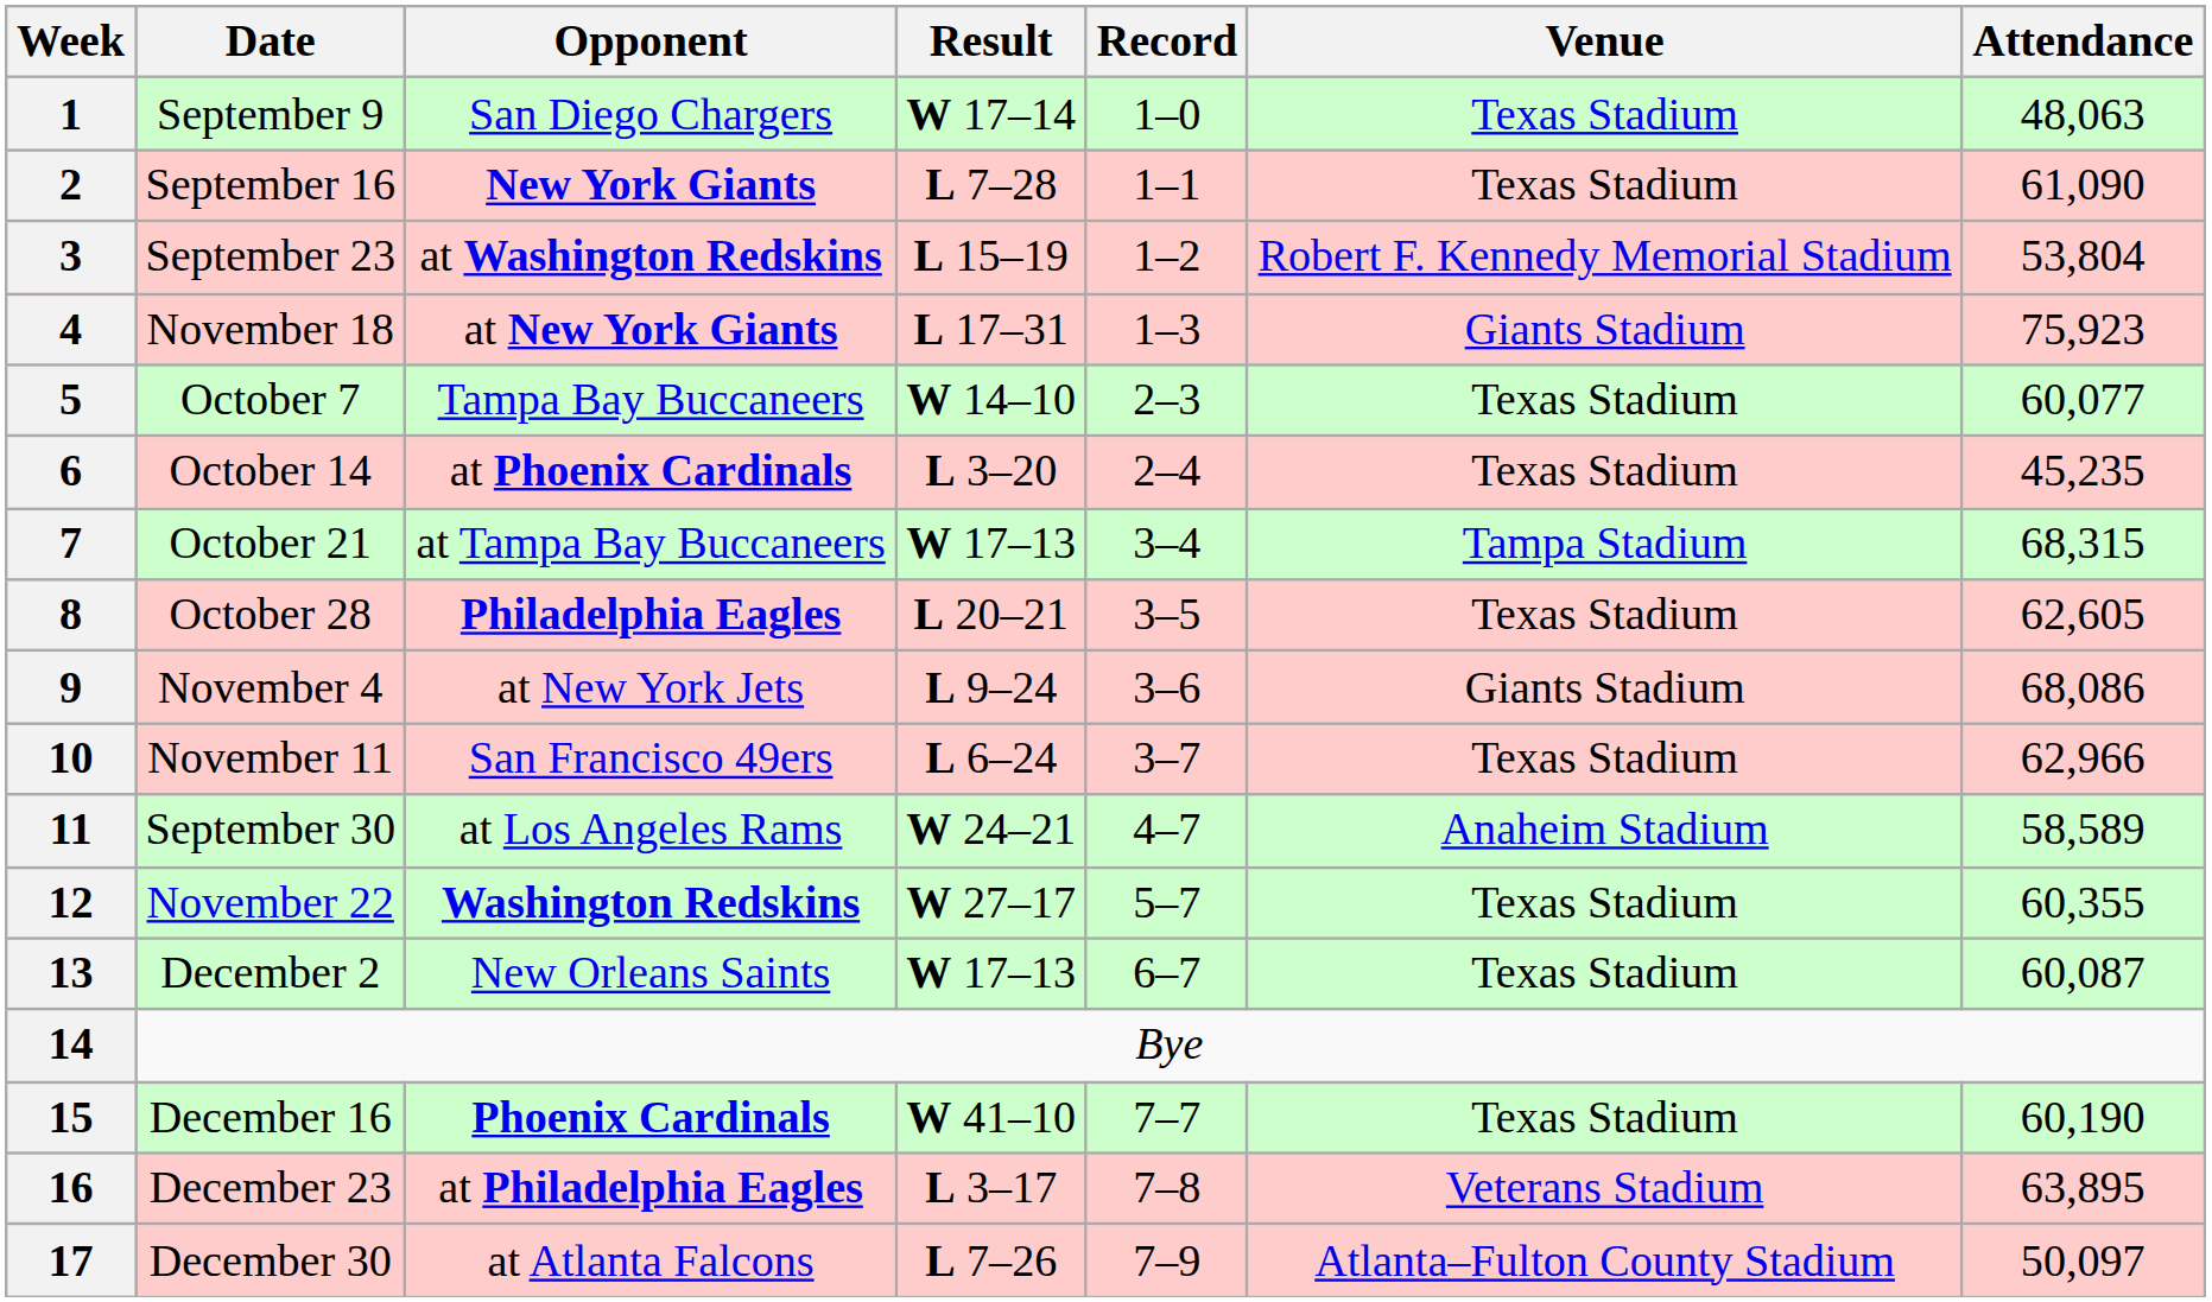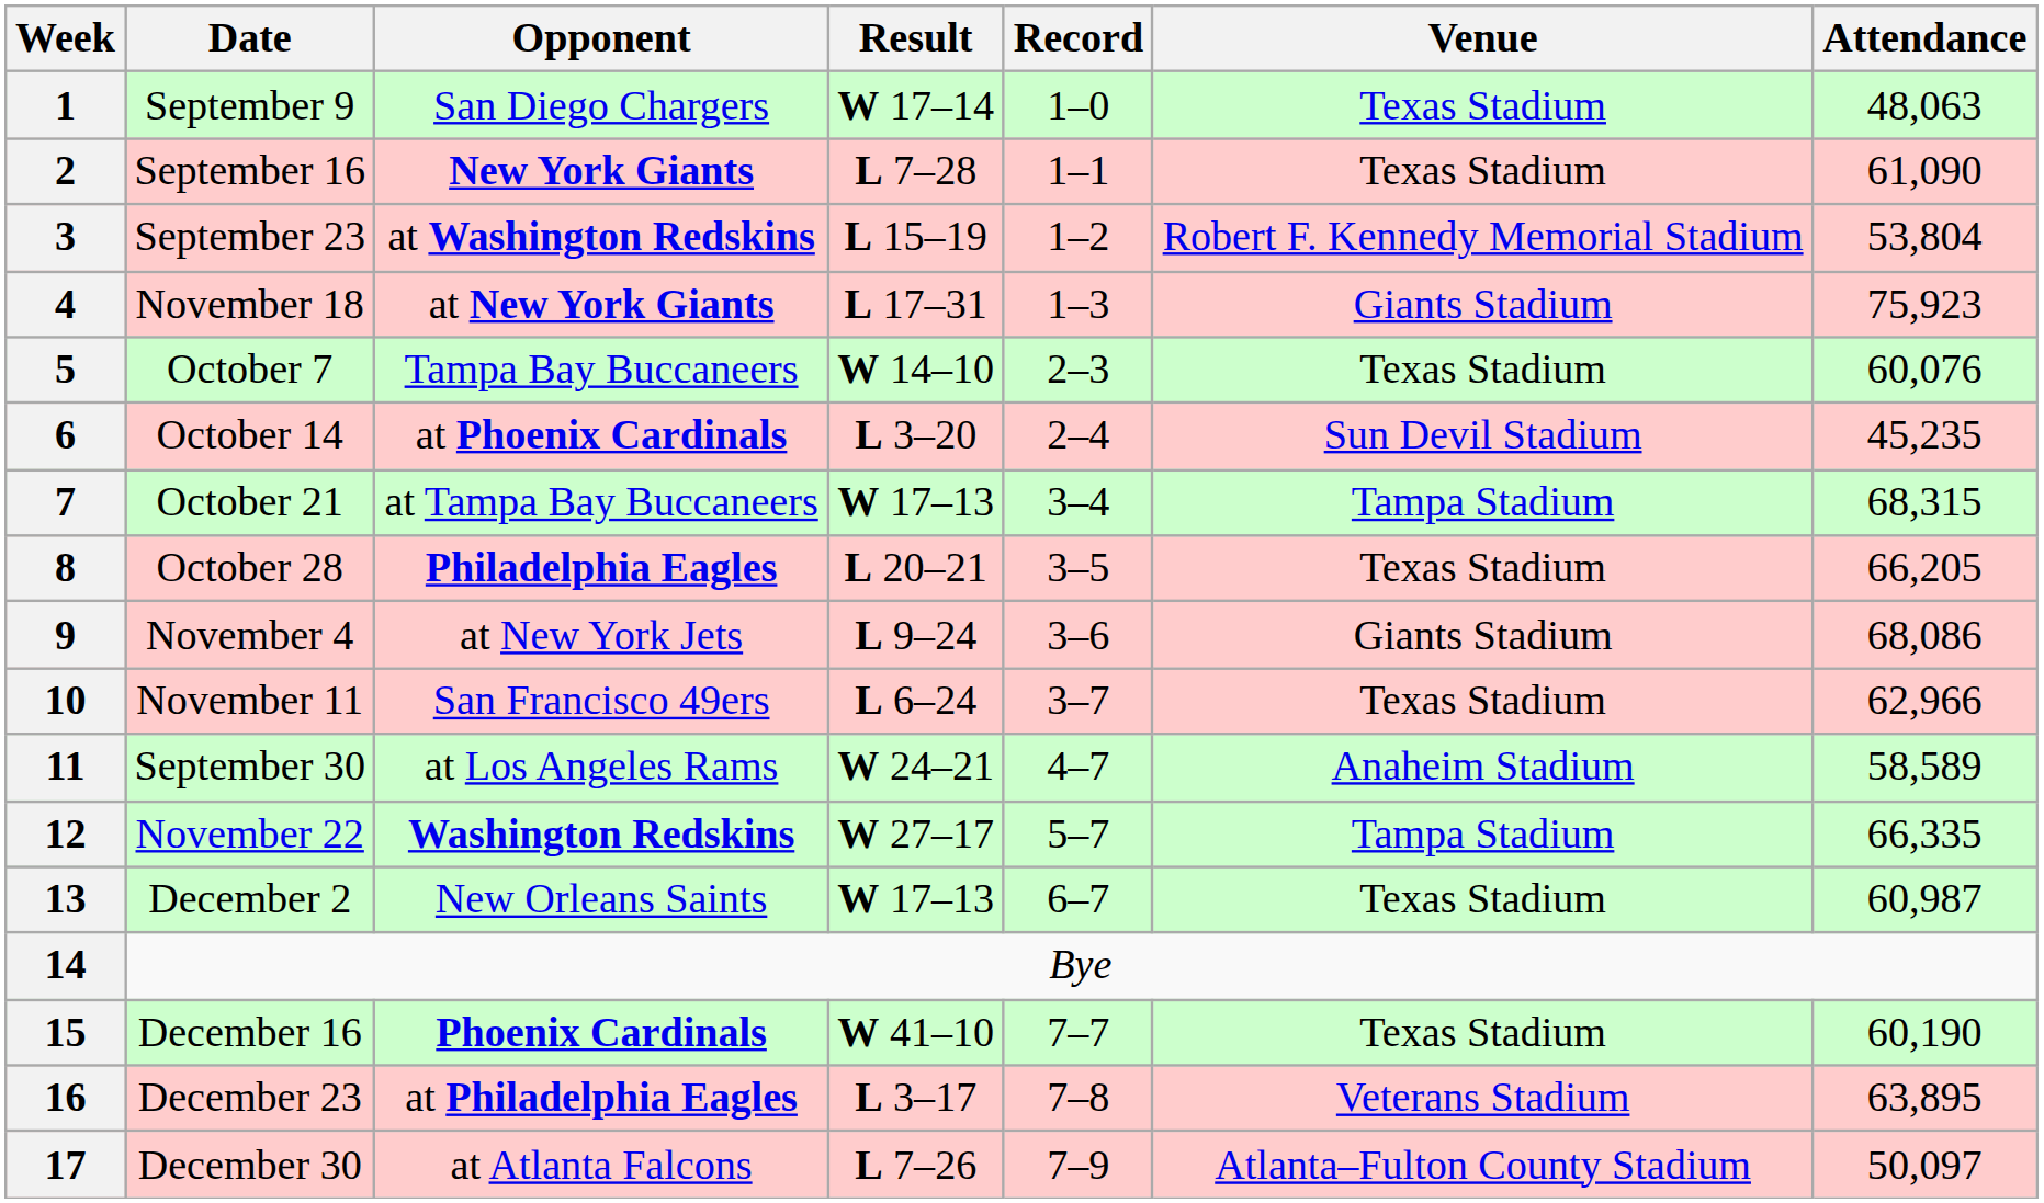5 | Attendance: 60,077 -> 60,076
6 | Venue: Texas Stadium -> Sun Devil Stadium
8 | Attendance: 62,605 -> 66,205
12 | Venue: Texas Stadium -> Tampa Stadium
12 | Attendance: 60,355 -> 66,335
13 | Attendance: 60,087 -> 60,987
